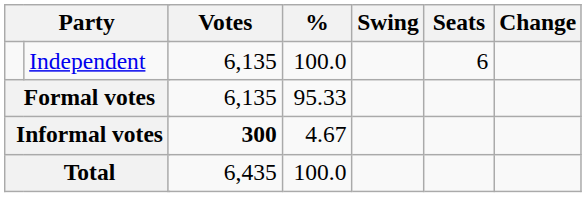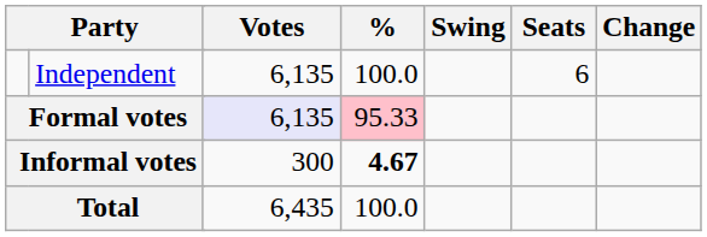Formal votes | Votes: no background -> lavender background
Formal votes | %: no background -> pink background
Informal votes | Votes: bold -> normal
Informal votes | %: normal -> bold
